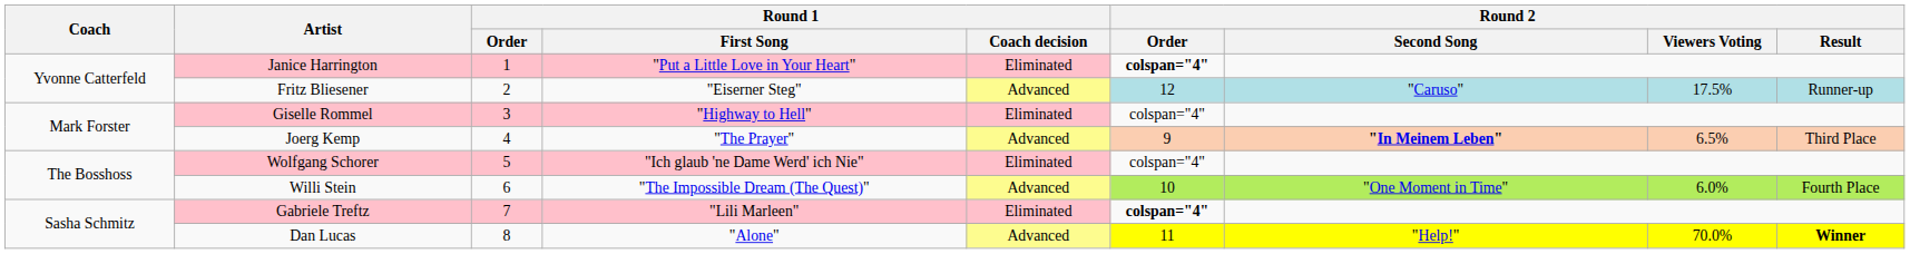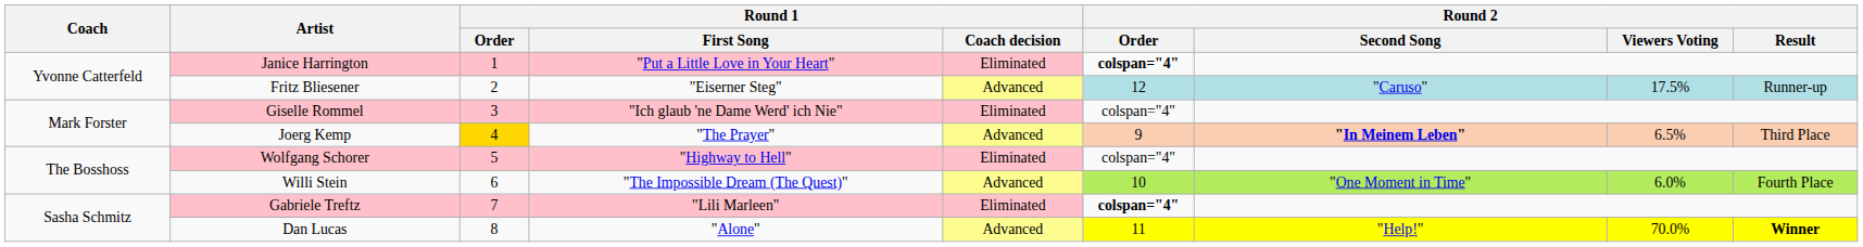Giselle Rommel | Round 1 / First Song: "Highway to Hell" -> "Ich glaub 'ne Dame Werd' ich Nie"
Joerg Kemp | Round 1 / Order: no background -> gold background
Wolfgang Schorer | Round 1 / First Song: "Ich glaub 'ne Dame Werd' ich Nie" -> "Highway to Hell"
